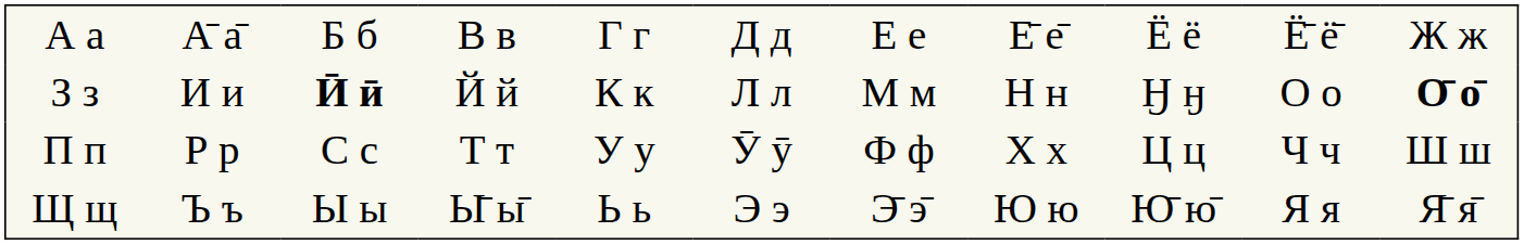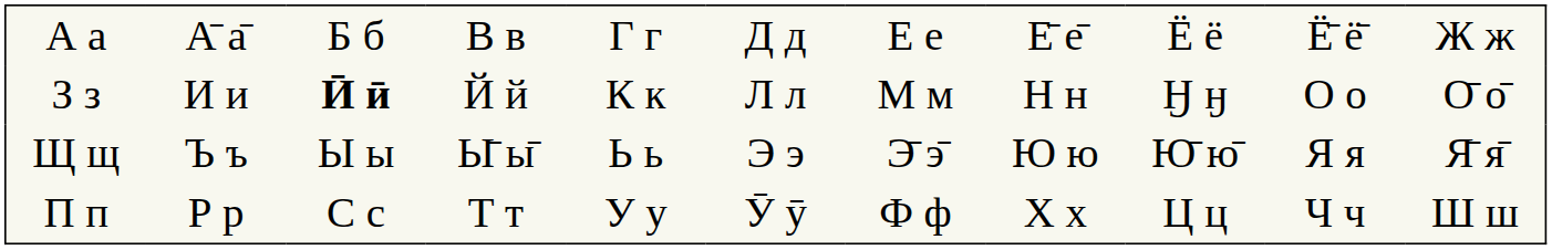З з | column 11: bold -> normal
rows swapped: П п <-> Щ щ
